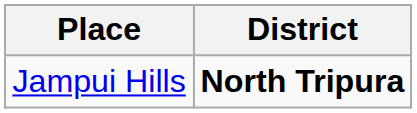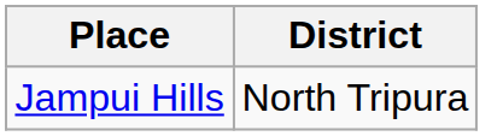Jampui Hills | District: bold -> normal
